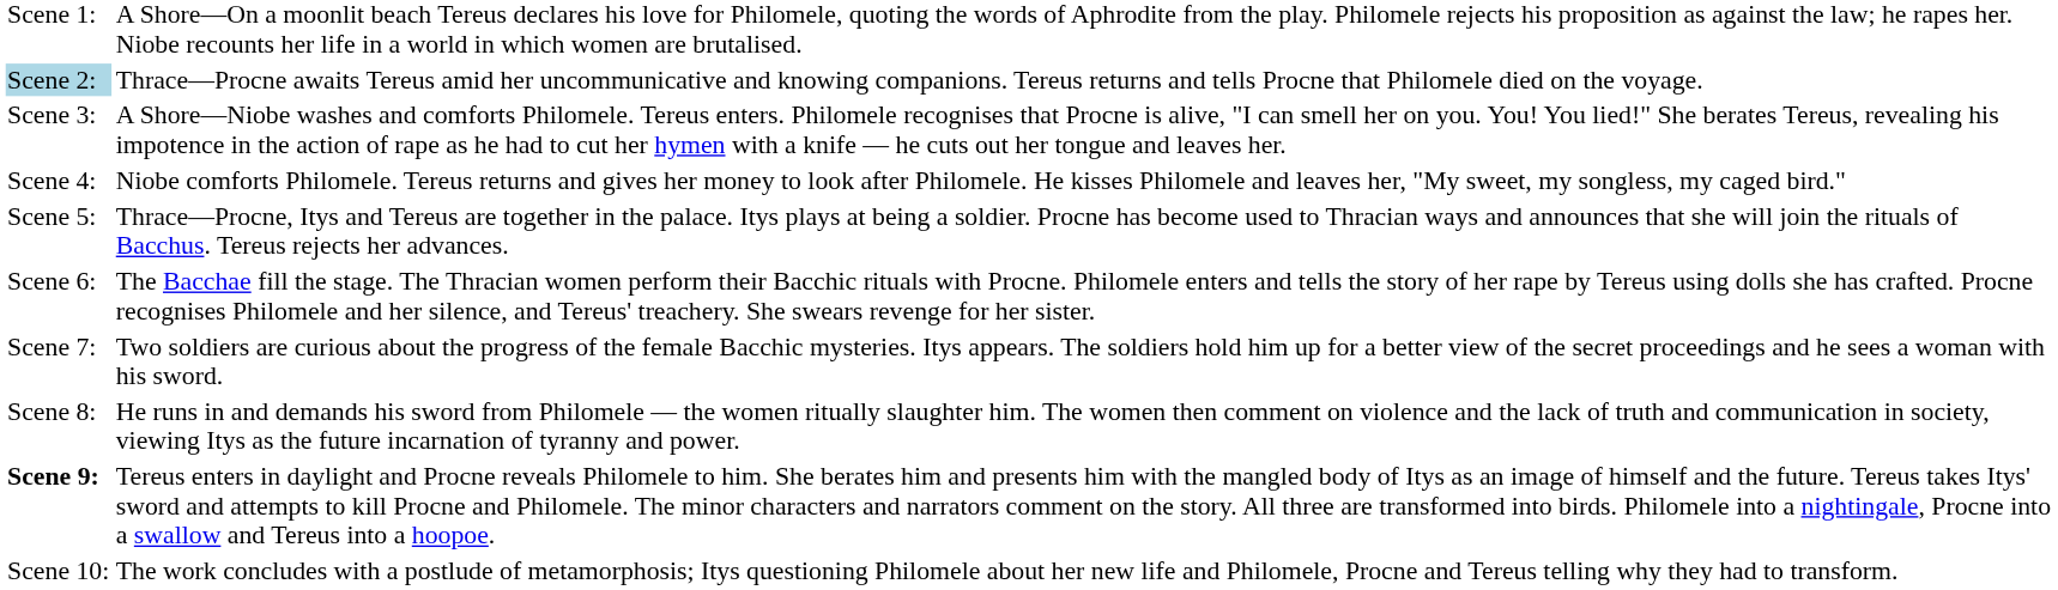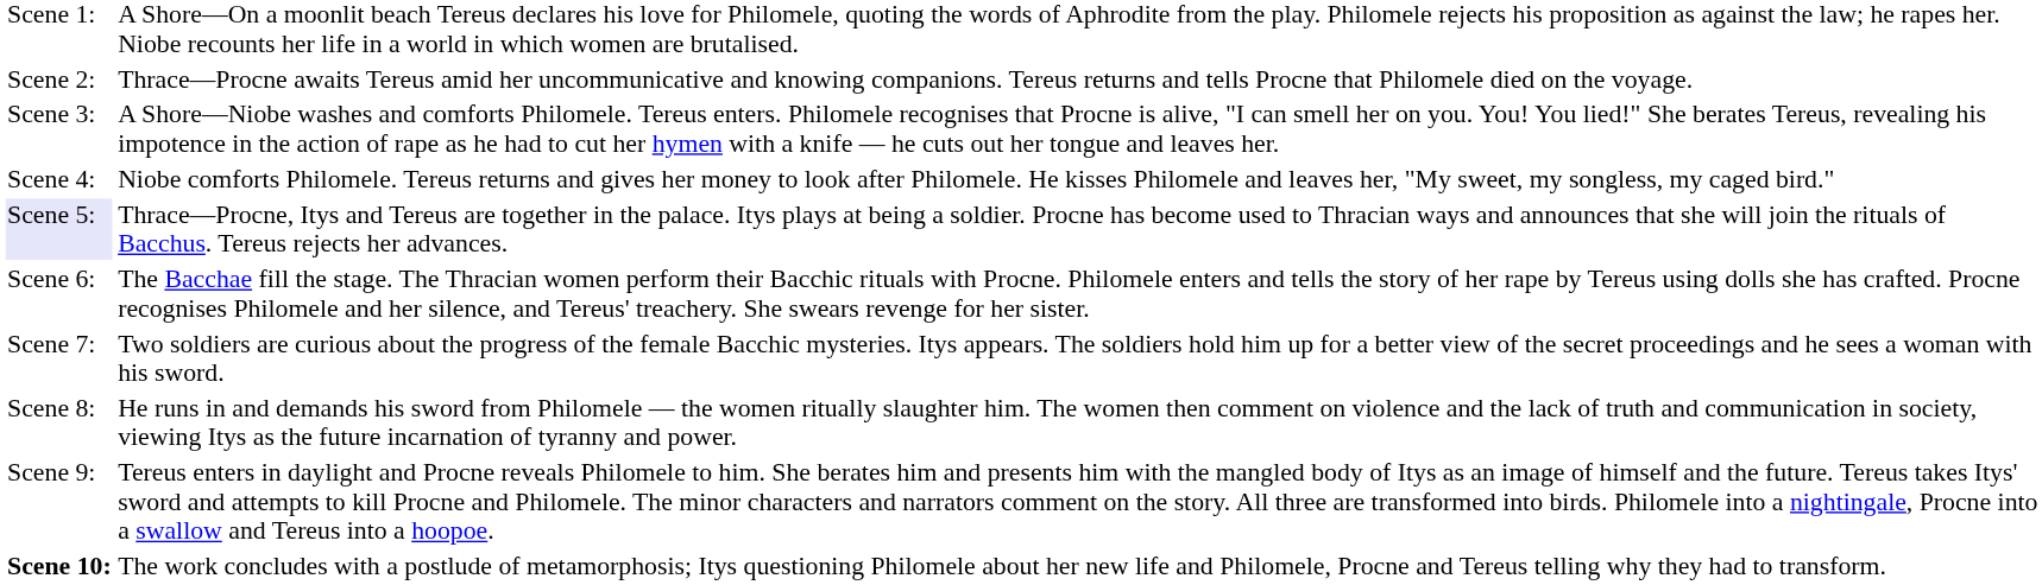Scene 2: | column 1: lightblue background -> no background
Scene 5: | column 1: no background -> lavender background
Scene 9: | column 1: bold -> normal
Scene 10: | column 1: normal -> bold
